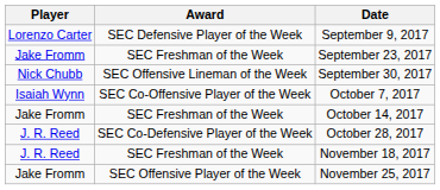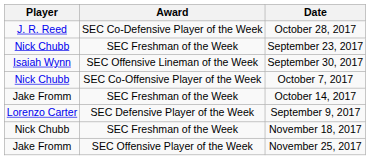rows swapped: September 9, 2017 <-> October 28, 2017
September 23, 2017 | Player: Jake Fromm -> Nick Chubb
September 30, 2017 | Player: Nick Chubb -> Isaiah Wynn
October 7, 2017 | Player: Isaiah Wynn -> Nick Chubb
November 18, 2017 | Player: J. R. Reed -> Nick Chubb
